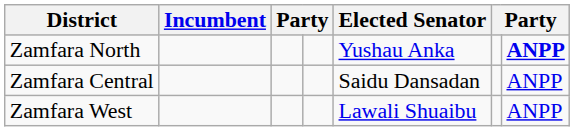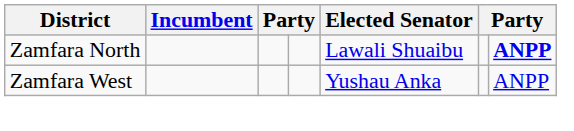Zamfara North | Elected Senator: Yushau Anka -> Lawali Shuaibu
- row: Zamfara Central | Saidu Dansadan | ANPP
Zamfara West | Elected Senator: Lawali Shuaibu -> Yushau Anka
